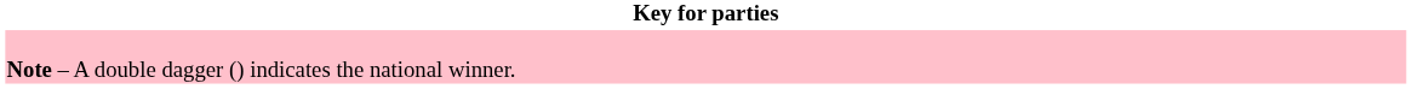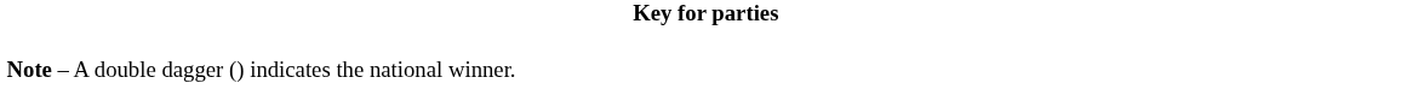row 2 | column 1: pink background -> no background
